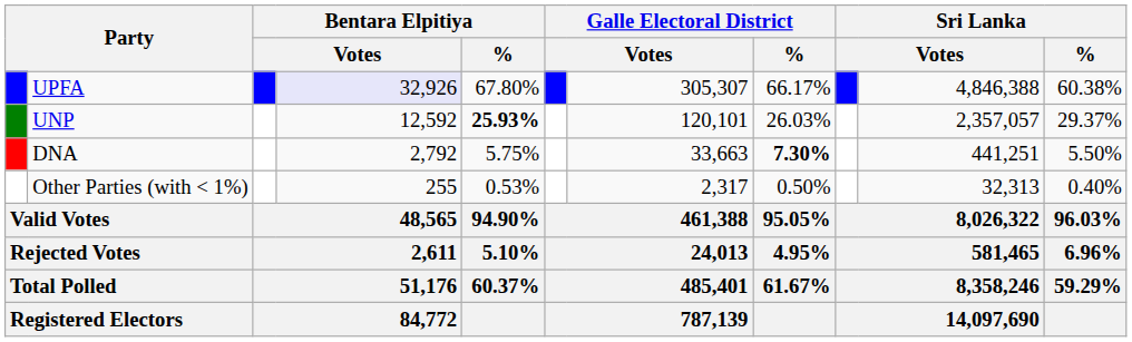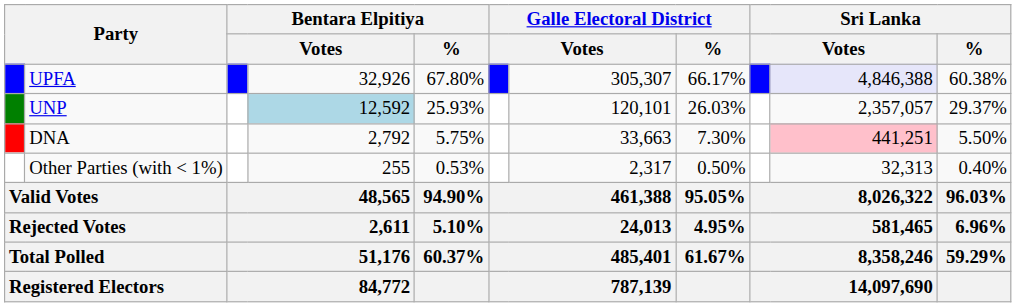UPFA | column 4: lavender background -> no background
UPFA | column 10: no background -> lavender background
UNP | column 4: no background -> lightblue background
UNP | Bentara Elpitiya / %: bold -> normal
DNA | Galle Electoral District / %: bold -> normal
DNA | column 10: no background -> pink background
